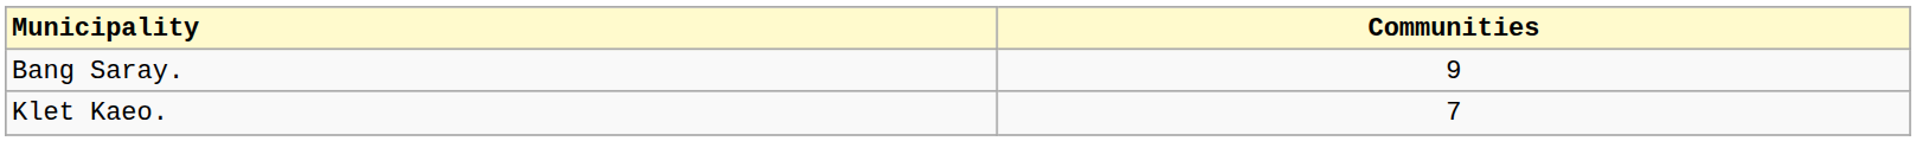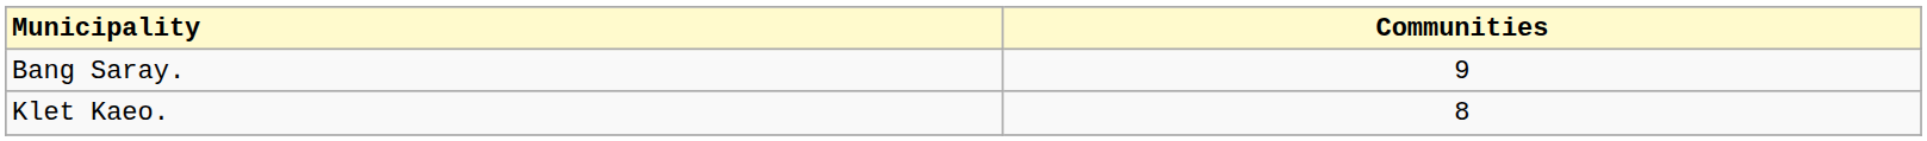Klet Kaeo. | Communities: 7 -> 8
